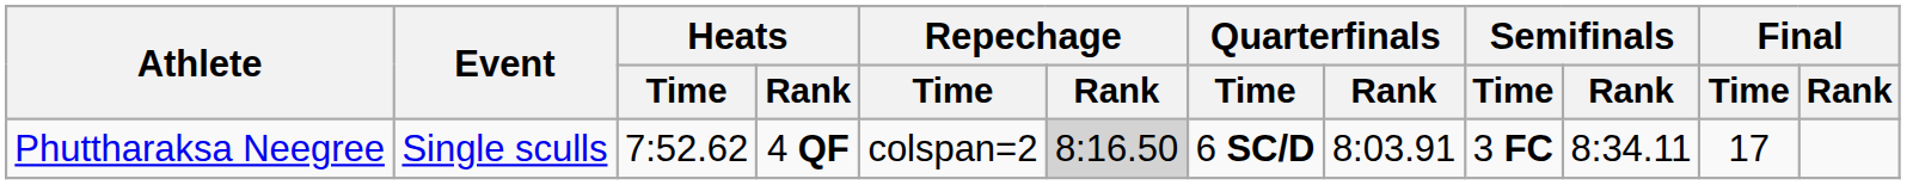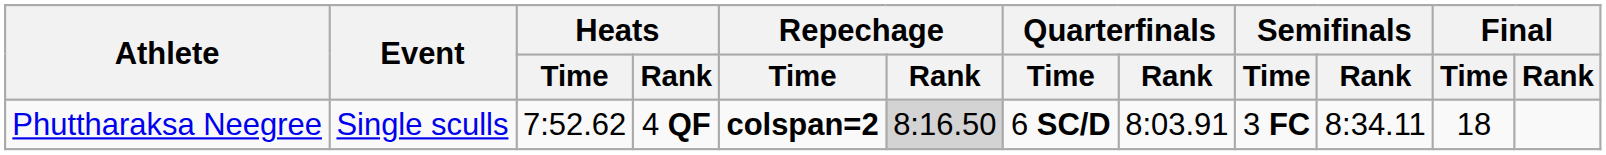Phuttharaksa Neegree | Repechage / Time: normal -> bold
Phuttharaksa Neegree | Final / Time: 17 -> 18
